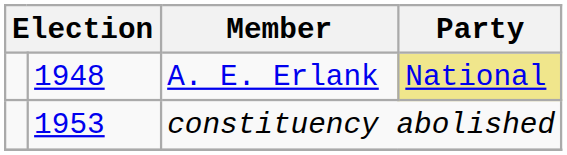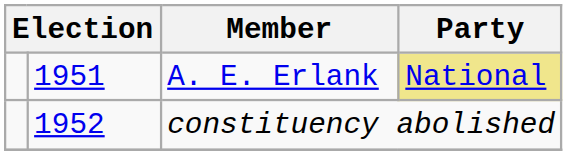A. E. Erlank | column 2: 1948 -> 1951
constituency abolished | column 2: 1953 -> 1952
